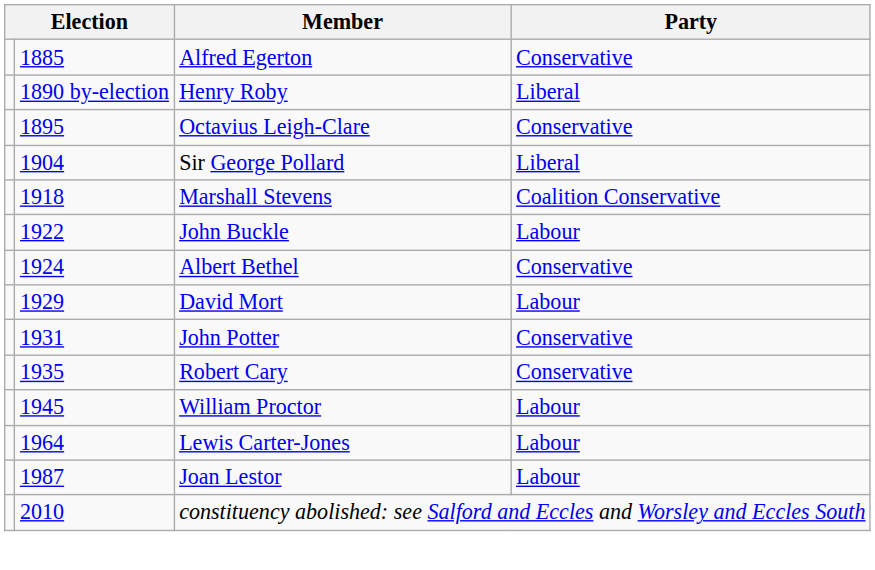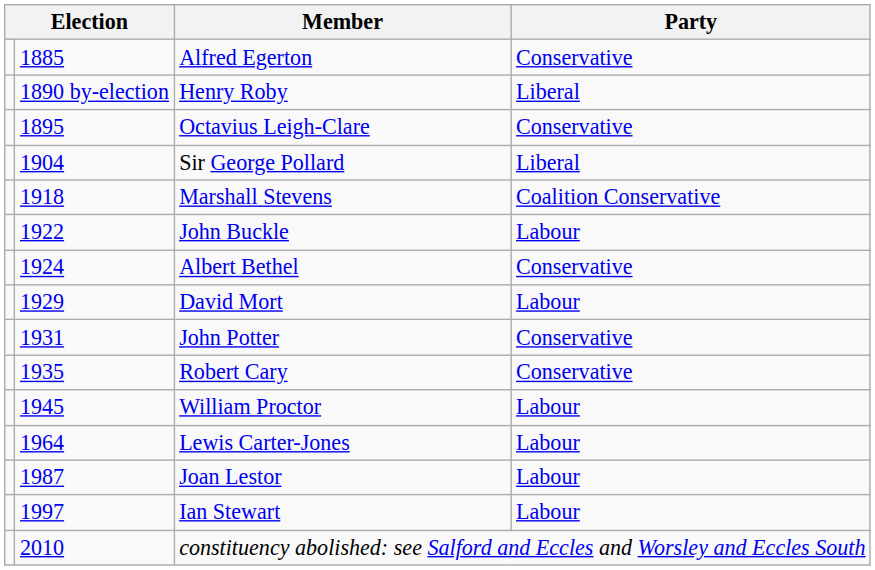+ row: 1997 | Ian Stewart | Labour
